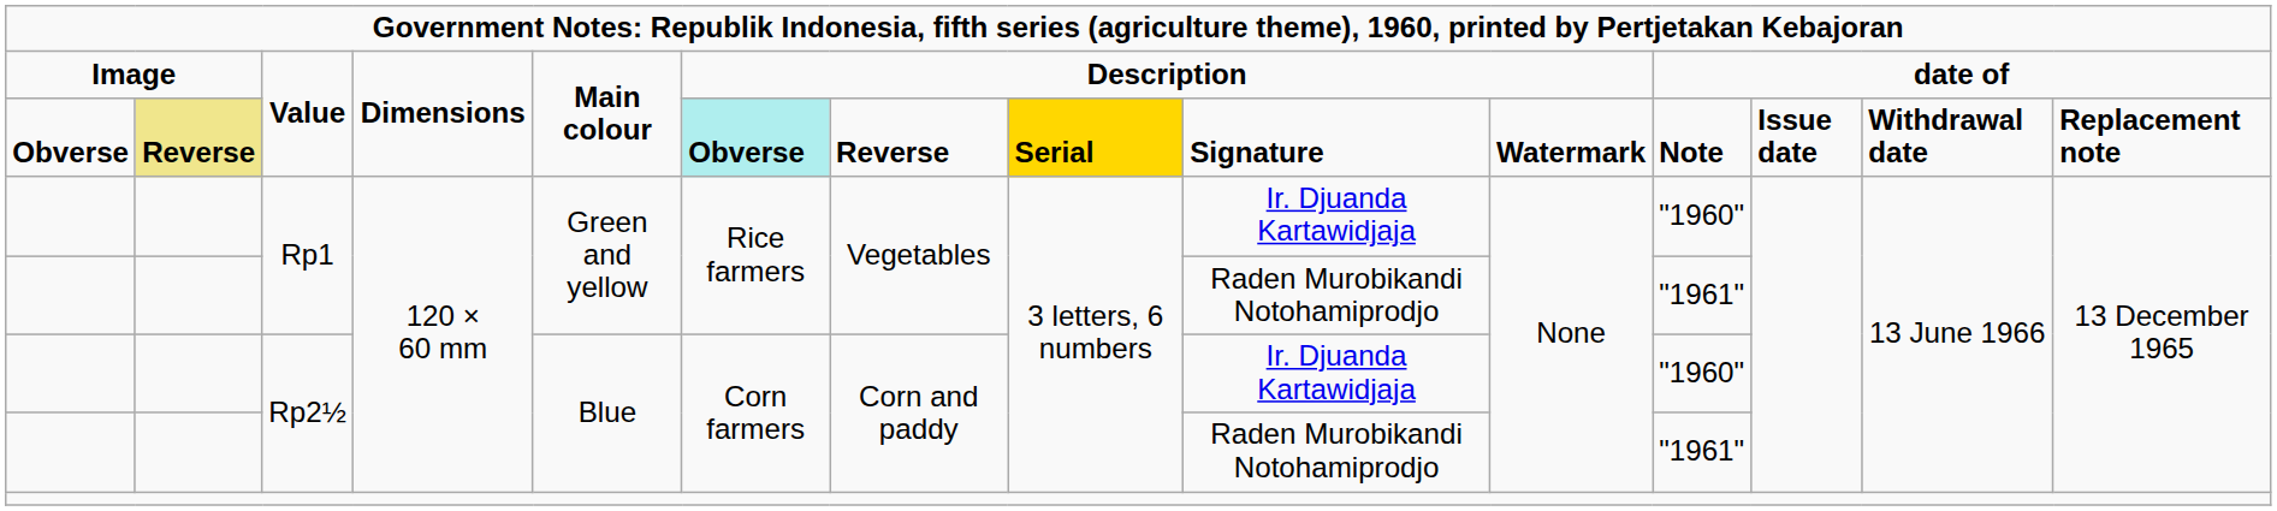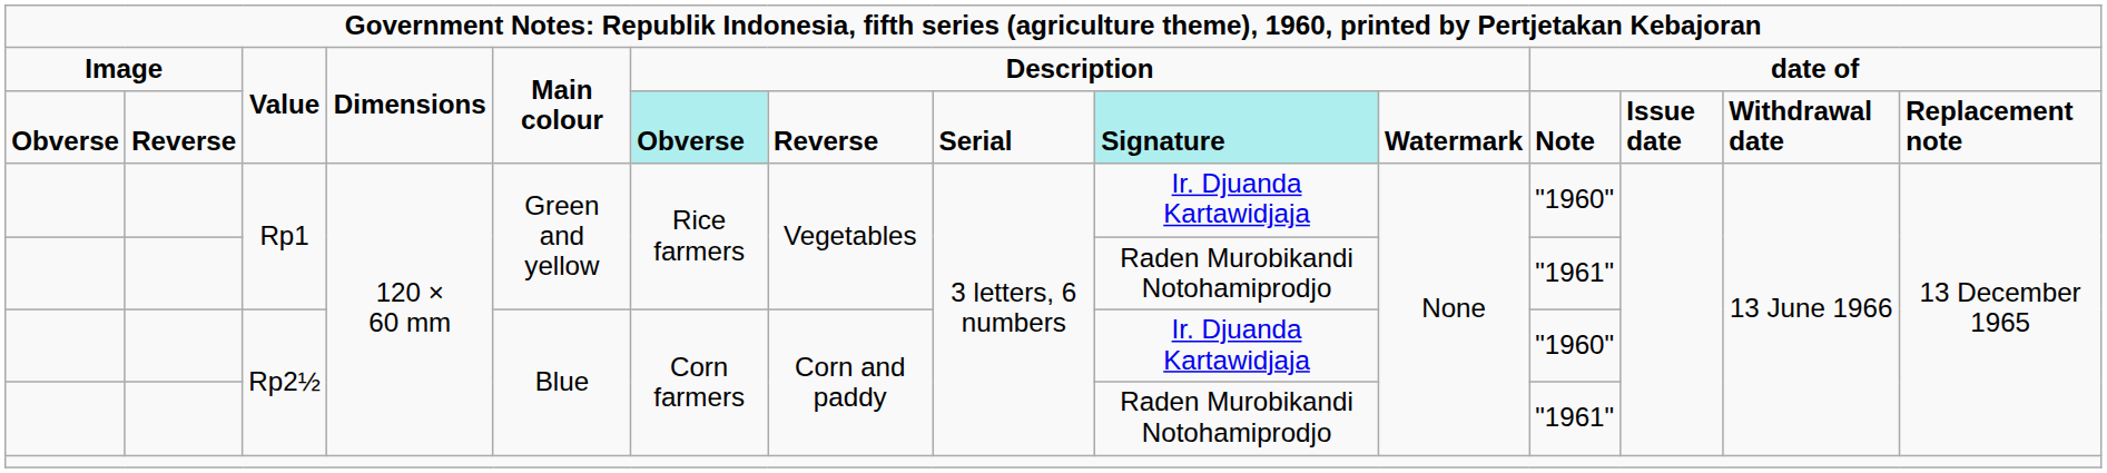Obverse / Value | column 2: khaki background -> no background
Obverse / Value | column 8: gold background -> no background
Obverse / Value | column 9: no background -> paleturquoise background
